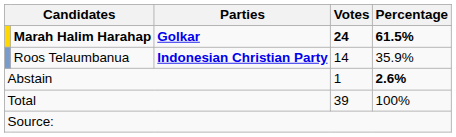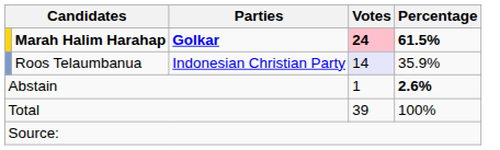Marah Halim Harahap | Votes: no background -> pink background
Roos Telaumbanua | Parties: bold -> normal
Roos Telaumbanua | Votes: no background -> lavender background
